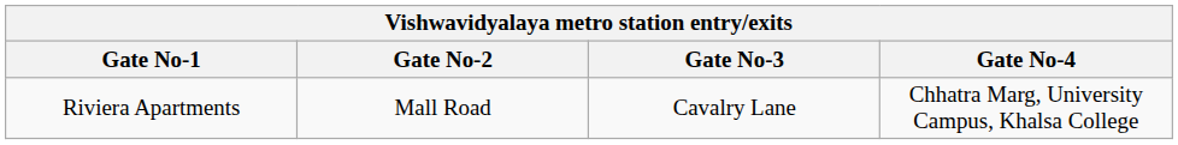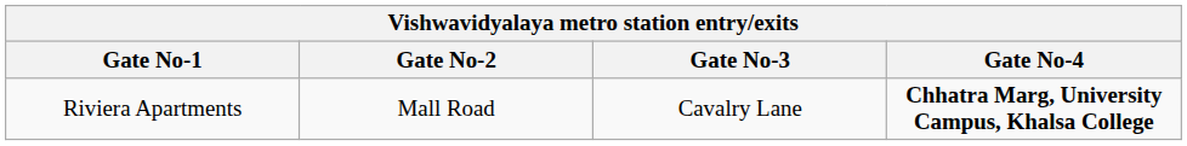Riviera Apartments | Gate No-4: normal -> bold
